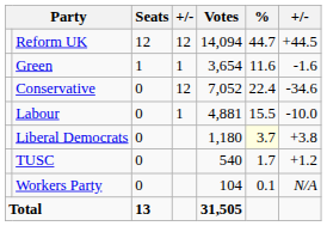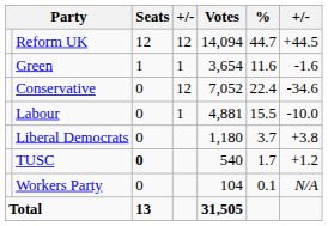Liberal Democrats | %: lightyellow background -> no background
TUSC | Seats: normal -> bold
